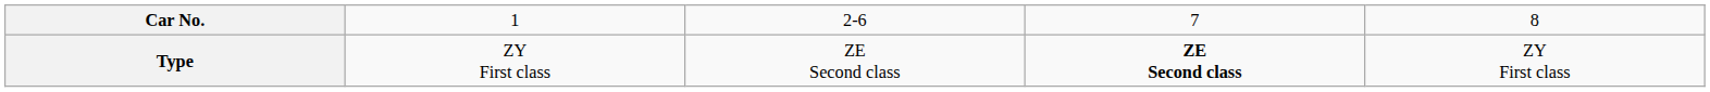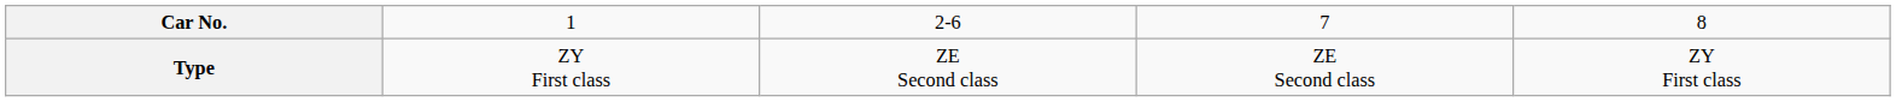Type | column 4: bold -> normal
